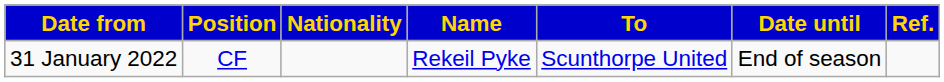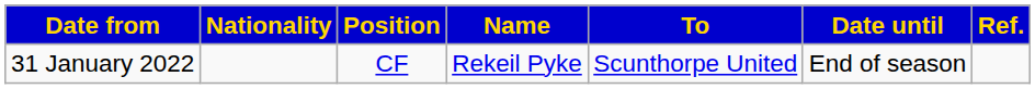columns swapped: Position <-> Nationality
